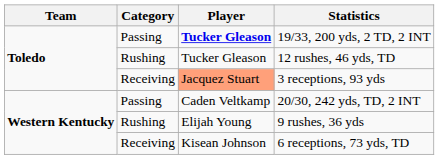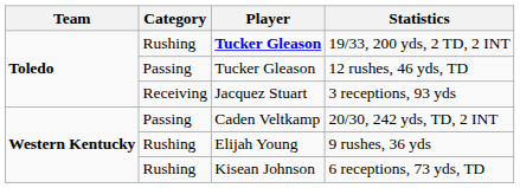19/33, 200 yds, 2 TD, 2 INT | Category: Passing -> Rushing
12 rushes, 46 yds, TD | Category: Rushing -> Passing
3 receptions, 93 yds | Player: lightsalmon background -> no background
6 receptions, 73 yds, TD | Category: Receiving -> Rushing
